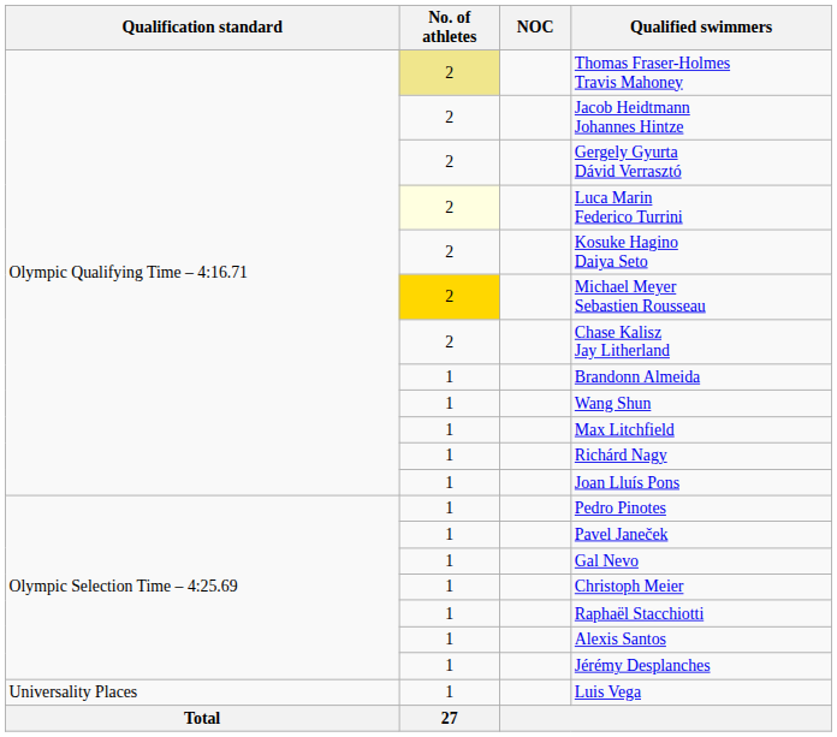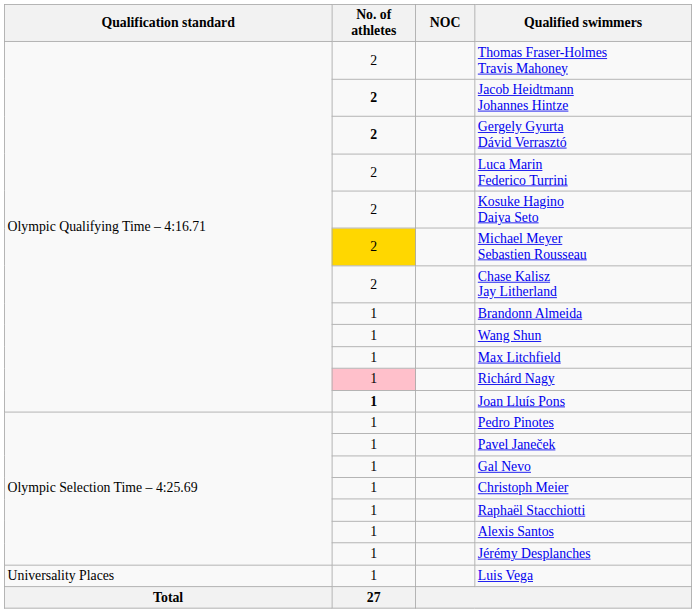Thomas Fraser-Holmes Travis Mahoney | No. of athletes: khaki background -> no background
Jacob Heidtmann Johannes Hintze | No. of athletes: normal -> bold
Gergely Gyurta Dávid Verrasztó | No. of athletes: normal -> bold
Luca Marin Federico Turrini | No. of athletes: lightyellow background -> no background
Richárd Nagy | No. of athletes: no background -> pink background
Joan Lluís Pons | No. of athletes: normal -> bold
